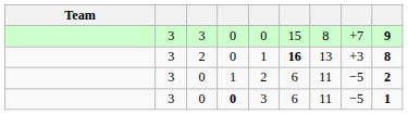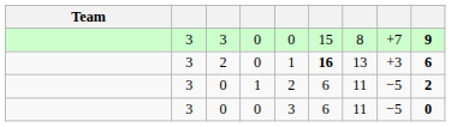row 3 | column 9: 8 -> 6
row 5 | column 4: bold -> normal
row 5 | column 9: 1 -> 0
